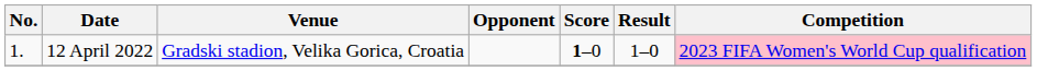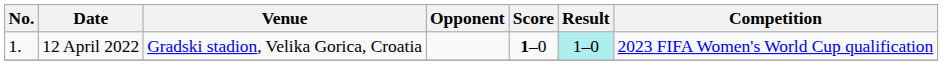12 April 2022 | Result: no background -> paleturquoise background
12 April 2022 | Competition: pink background -> no background
